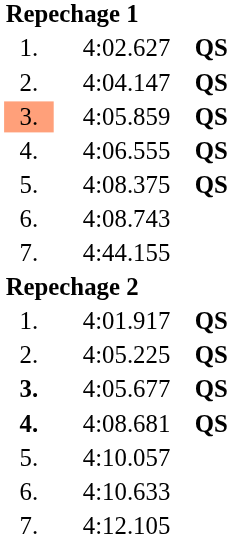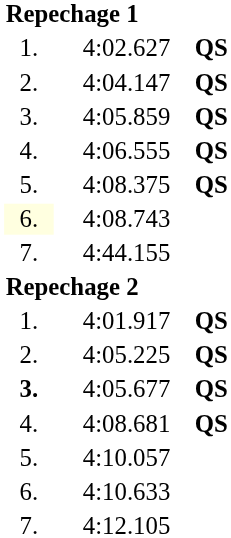4:05.859 | column 1: lightsalmon background -> no background
4:08.743 | column 1: no background -> lightyellow background
4:08.681 | column 1: bold -> normal
